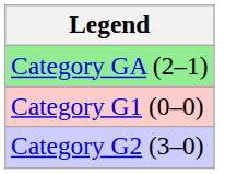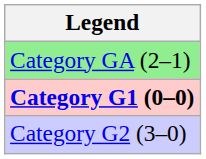row 3 | column 1: normal -> bold
